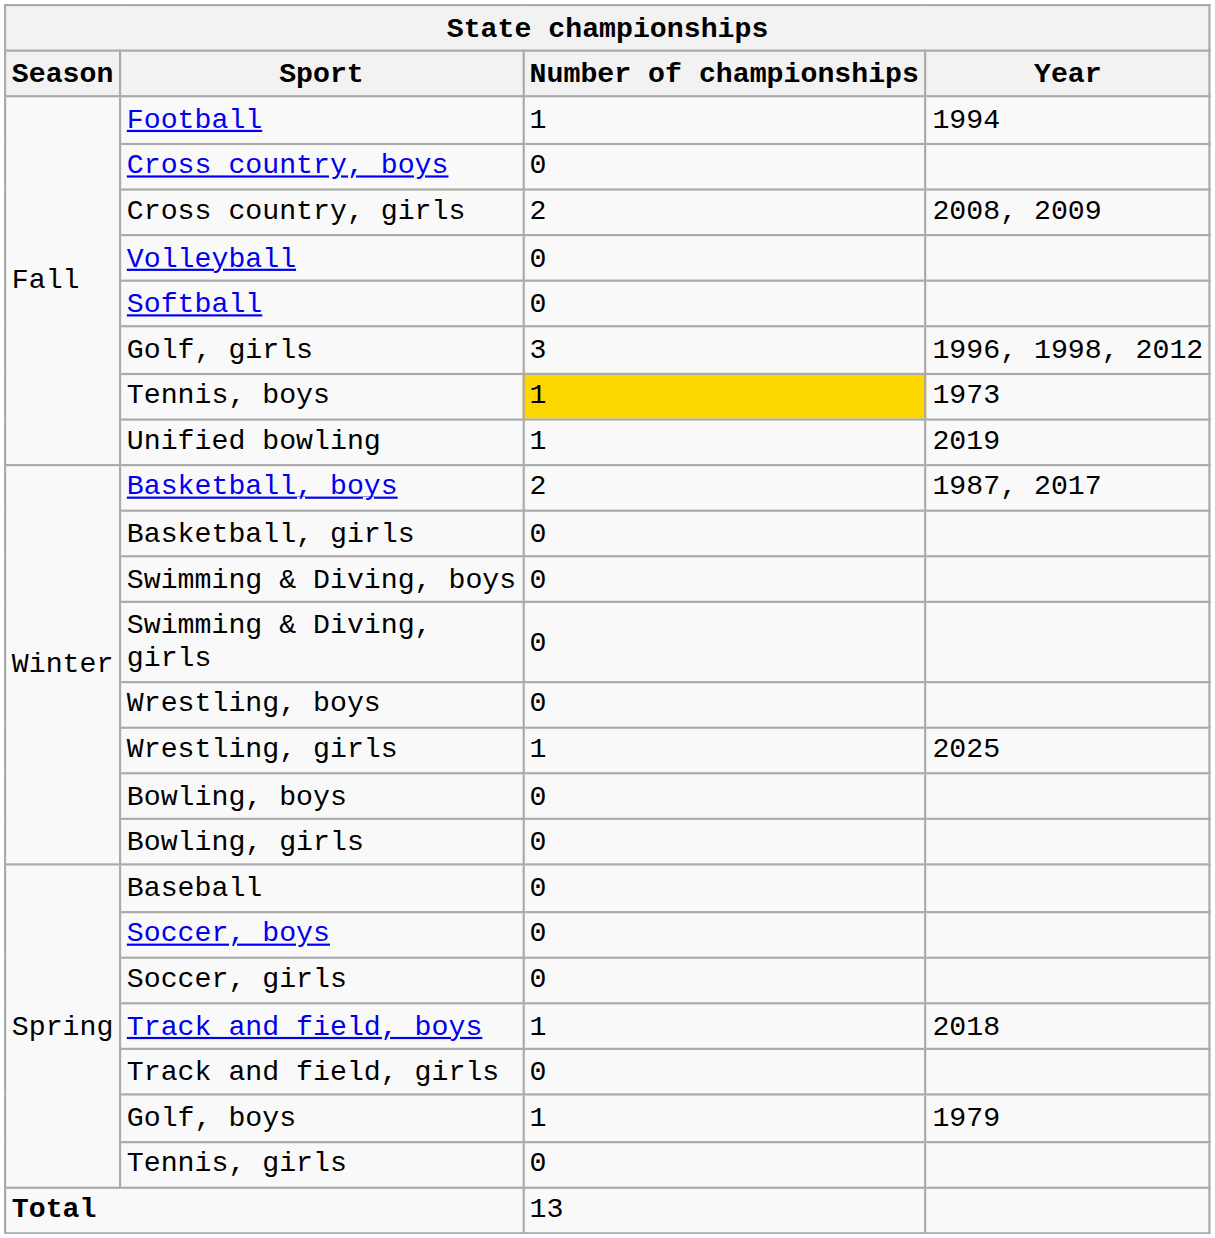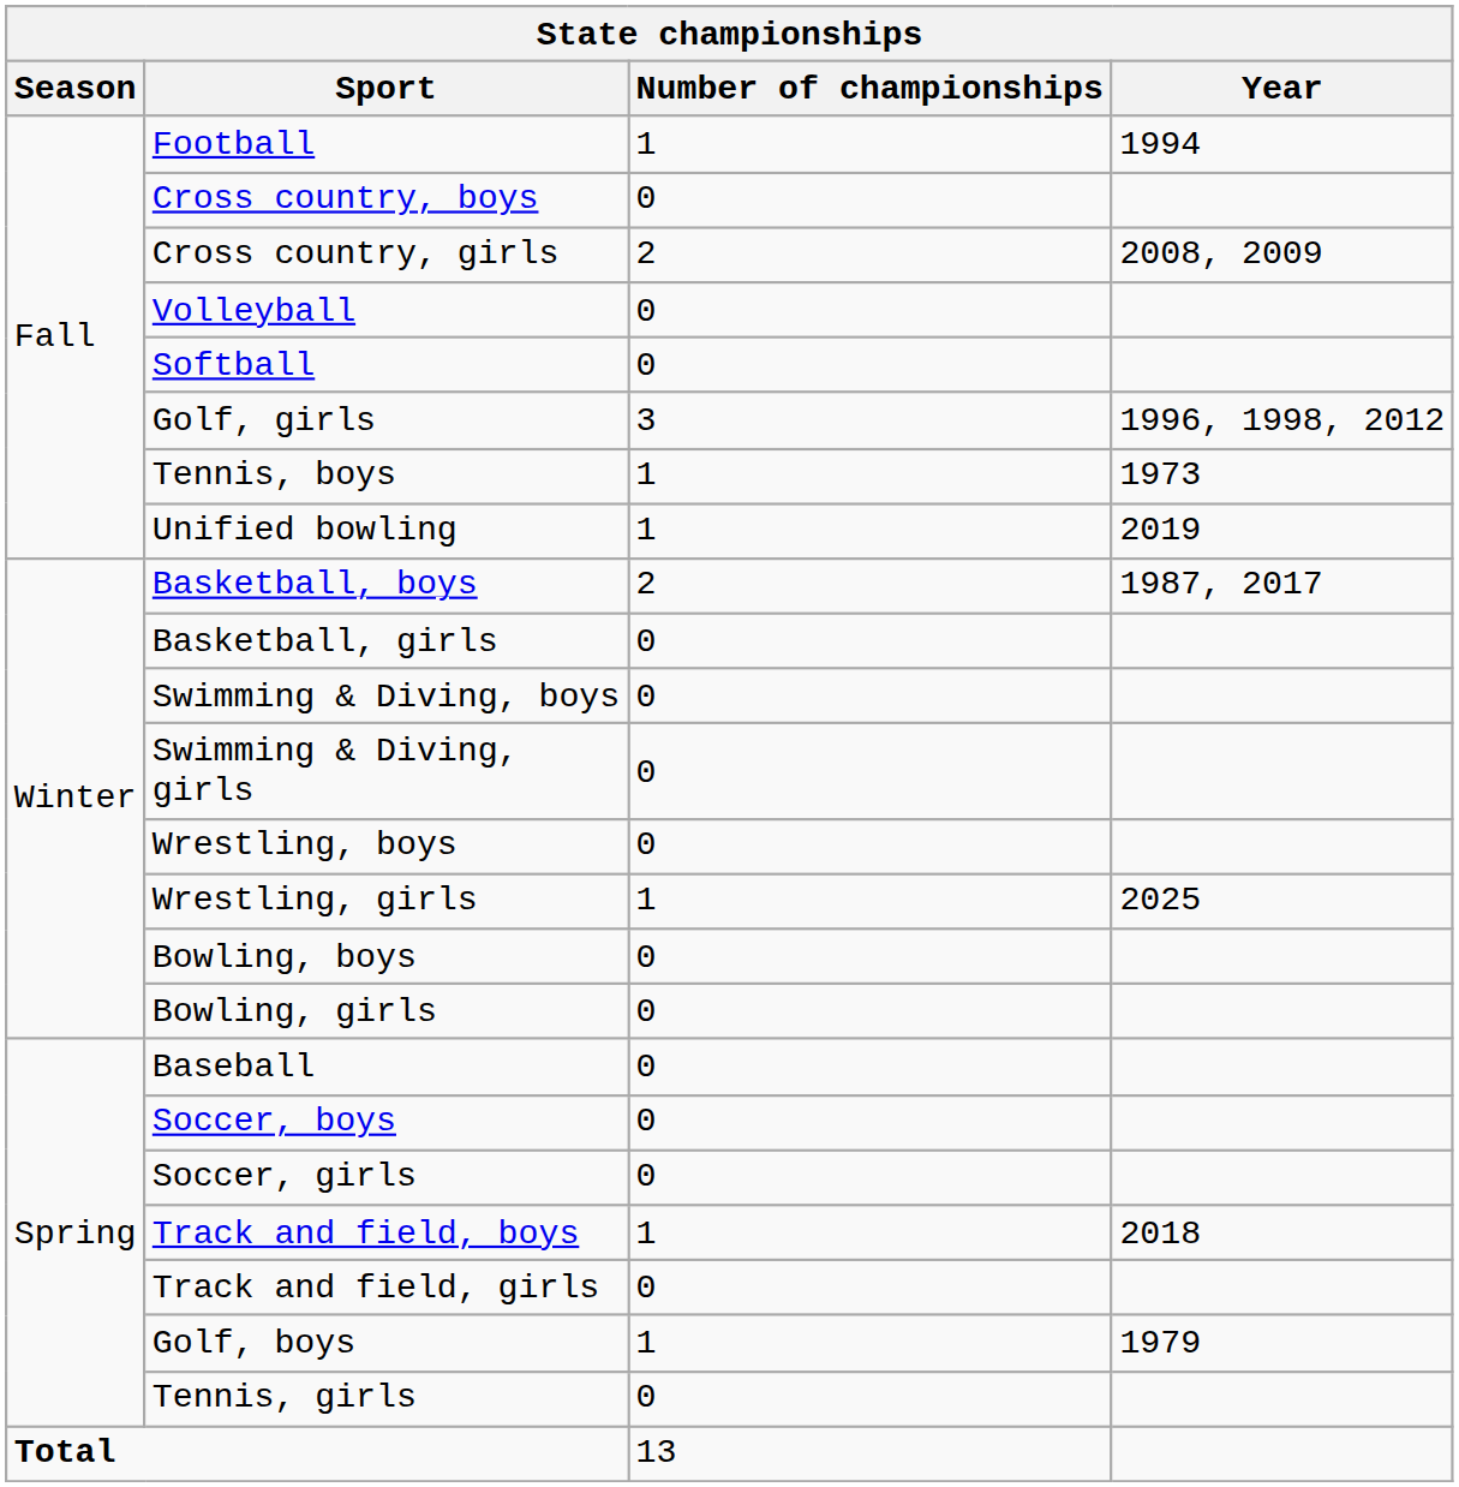Tennis, boys | Number of championships: gold background -> no background
